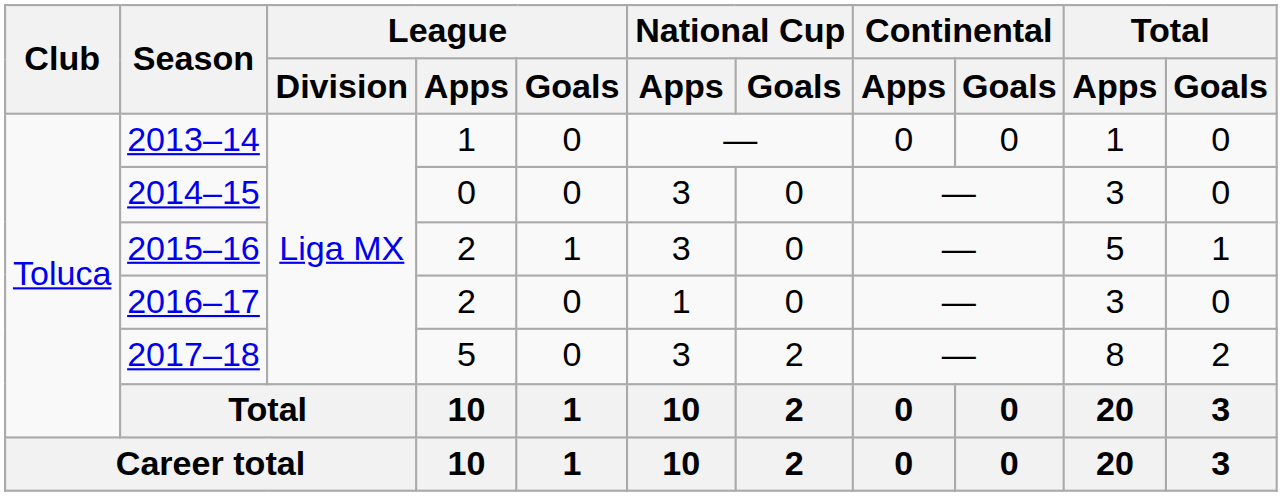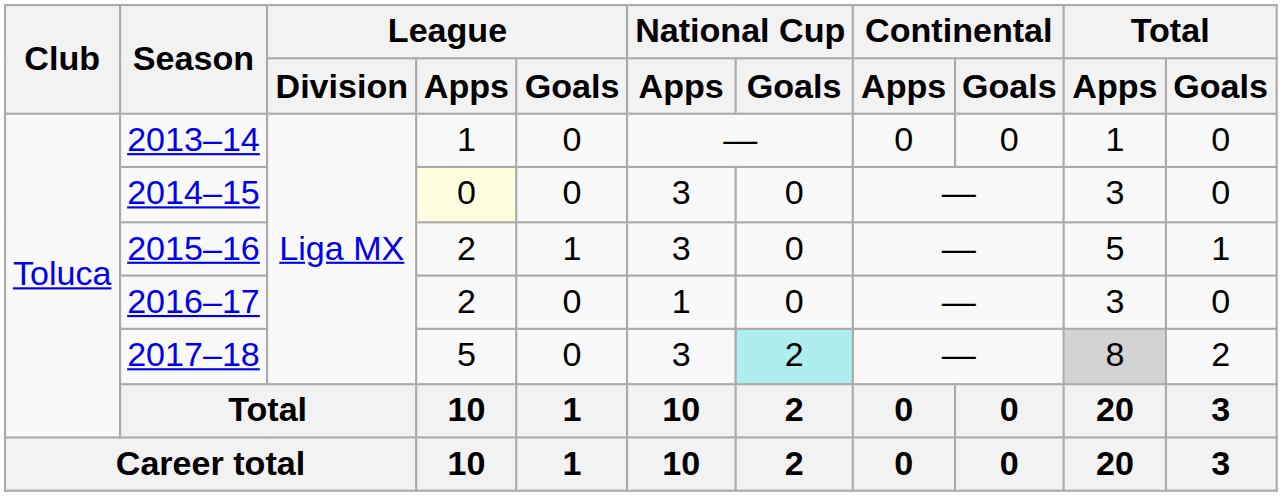2014–15 | League / Apps: no background -> lightyellow background
2017–18 | National Cup / Goals: no background -> paleturquoise background
2017–18 | Total / Apps: no background -> lightgrey background
